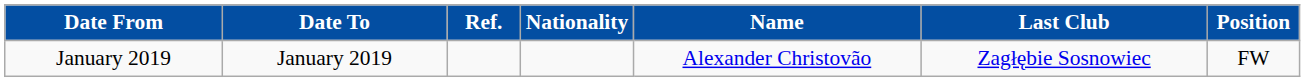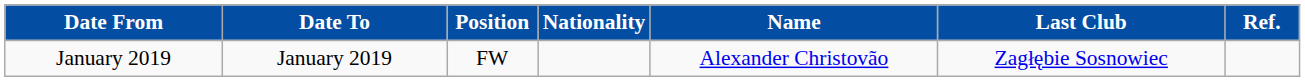columns swapped: Position <-> Ref.
